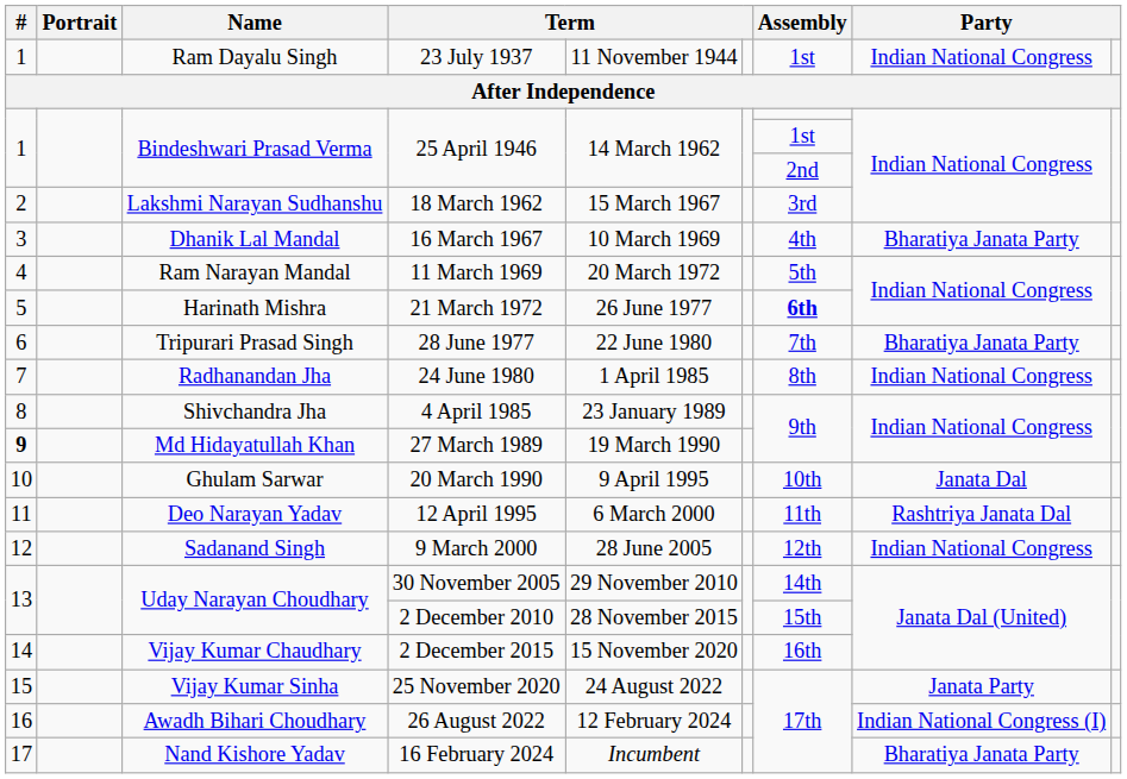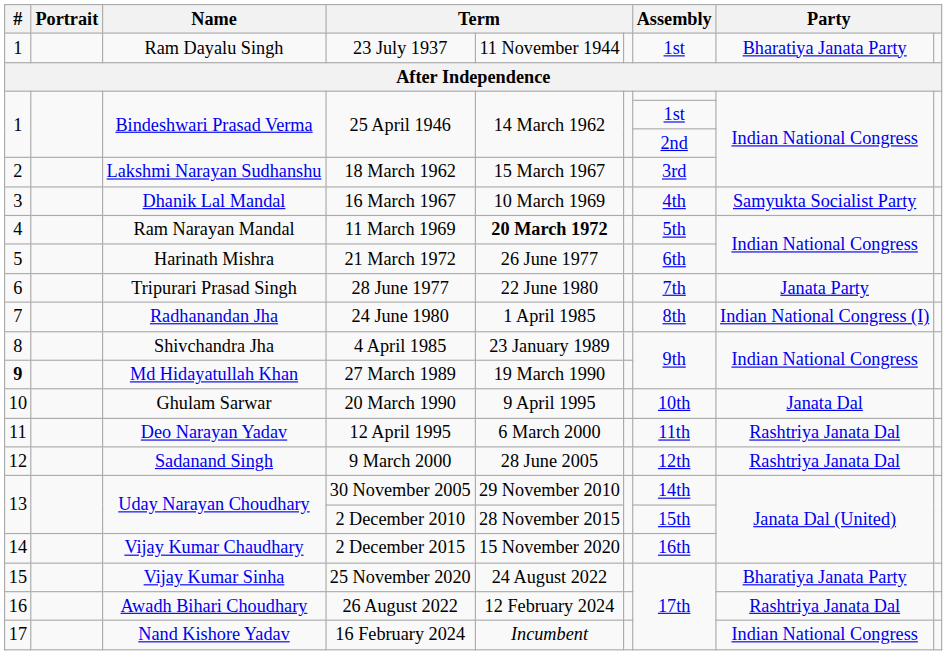23 July 1937 | column 8: Indian National Congress -> Bharatiya Janata Party
16 March 1967 | column 8: Bharatiya Janata Party -> Samyukta Socialist Party
11 March 1969 | column 5: normal -> bold
21 March 1972 | Assembly: bold -> normal
28 June 1977 | column 8: Bharatiya Janata Party -> Janata Party
24 June 1980 | column 8: Indian National Congress -> Indian National Congress (I)
9 March 2000 | column 8: Indian National Congress -> Rashtriya Janata Dal
25 November 2020 | column 8: Janata Party -> Bharatiya Janata Party
26 August 2022 | column 8: Indian National Congress (I) -> Rashtriya Janata Dal
16 February 2024 | column 8: Bharatiya Janata Party -> Indian National Congress
